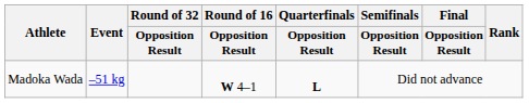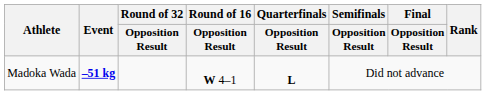Madoka Wada | Event: normal -> bold
